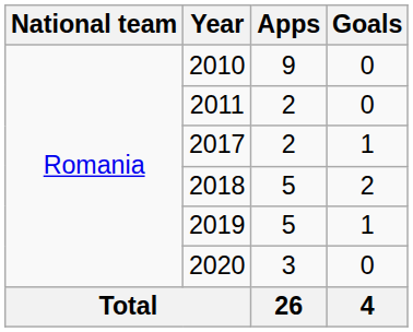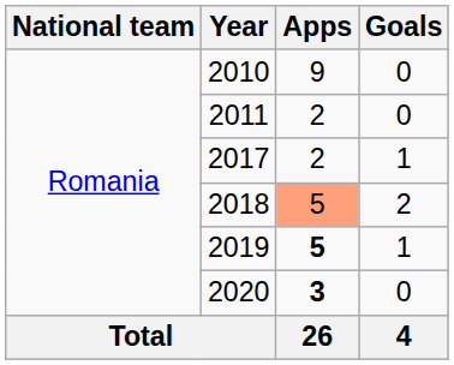2018 | Apps: no background -> lightsalmon background
2019 | Apps: normal -> bold
2020 | Apps: normal -> bold
